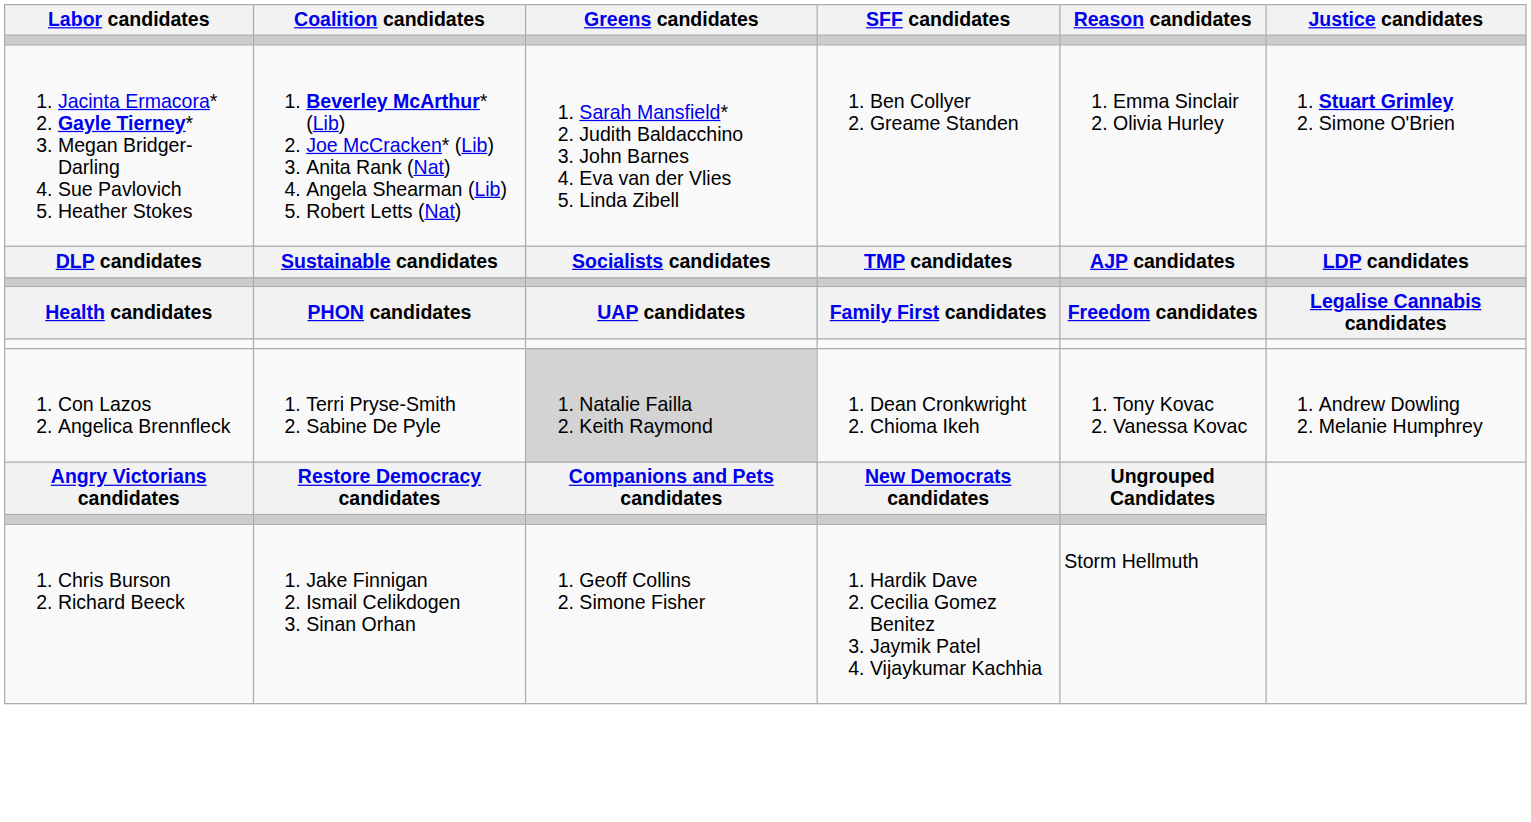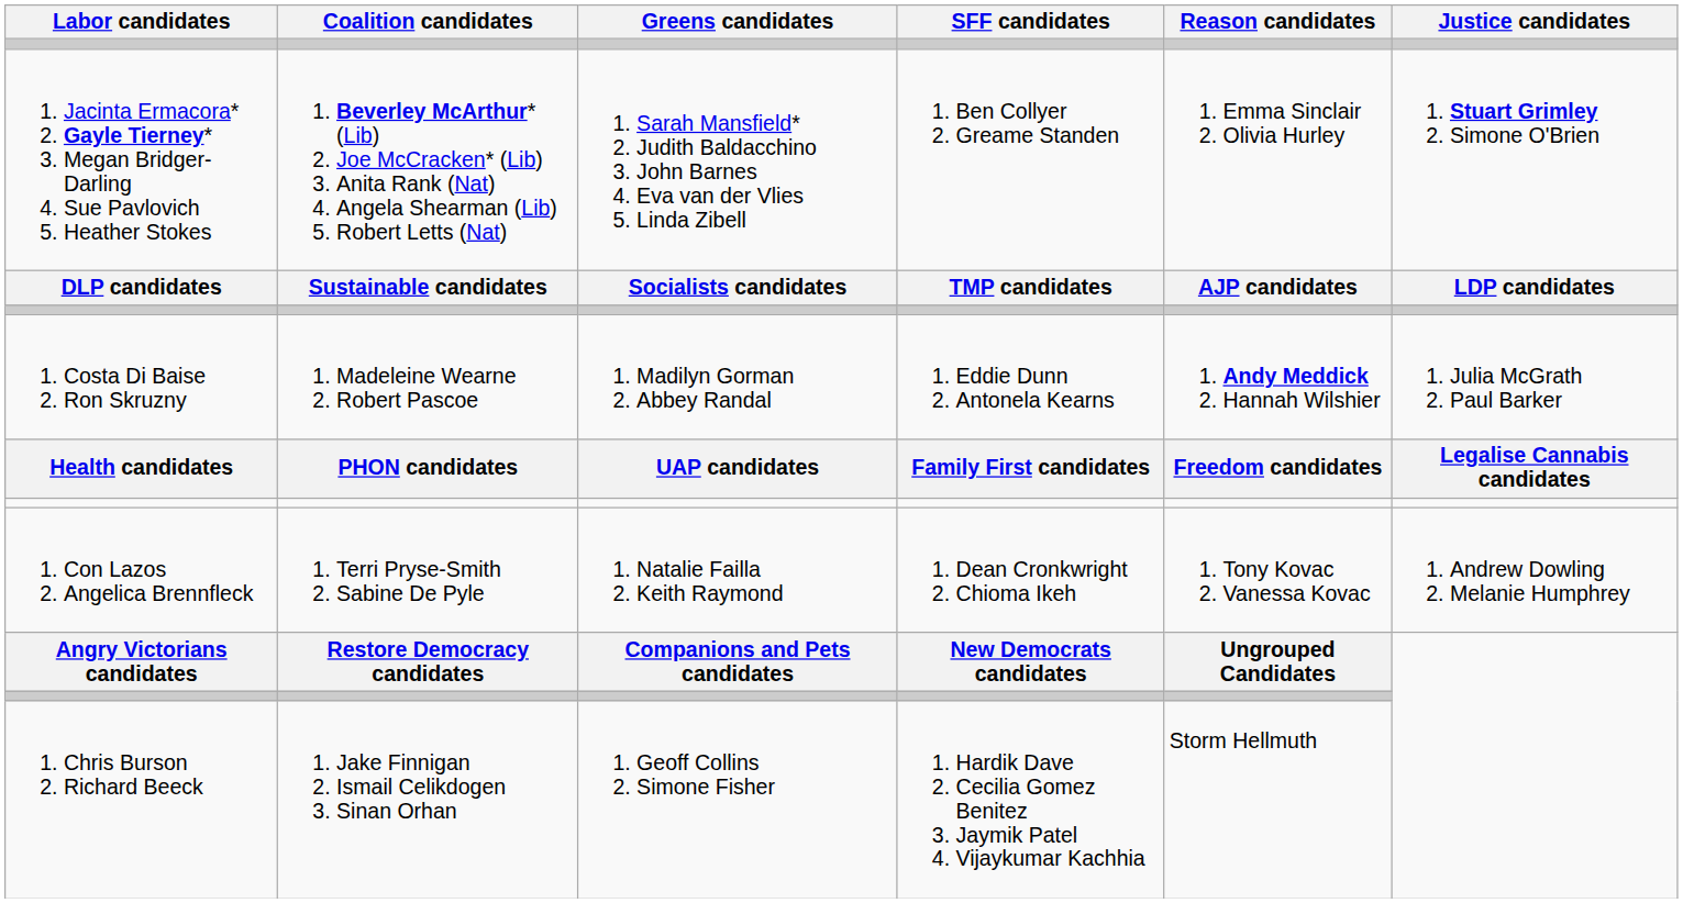+ row: Costa Di Baise Ron Skruzny | Madeleine Wearne Robert Pascoe | Madilyn Gorman Abbey Randal | Eddie Dunn Antonela Kearns | Andy Meddick Hannah Wilshier | Julia McGrath Paul Barker
Con Lazos Angelica Brennfleck | Greens candidates: lightgrey background -> no background
